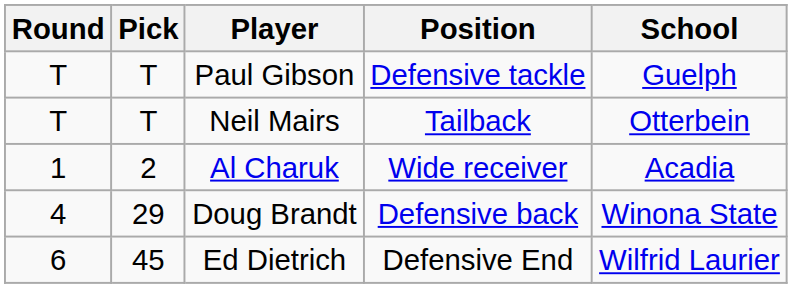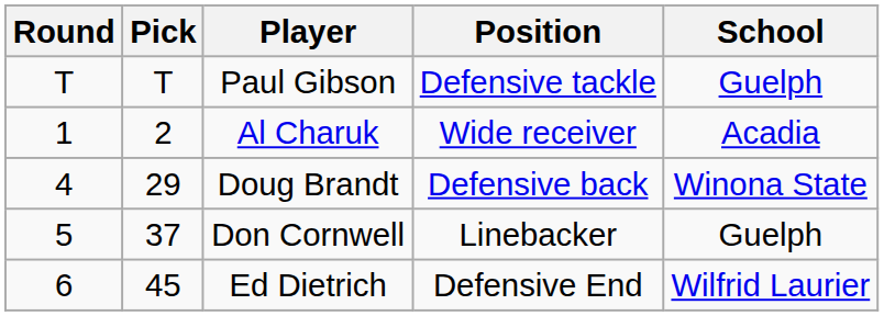- row: T | T | Neil Mairs | Tailback | Otterbein
+ row: 5 | 37 | Don Cornwell | Linebacker | Guelph
